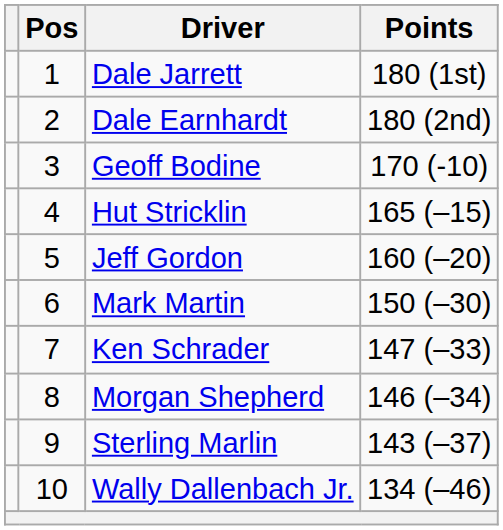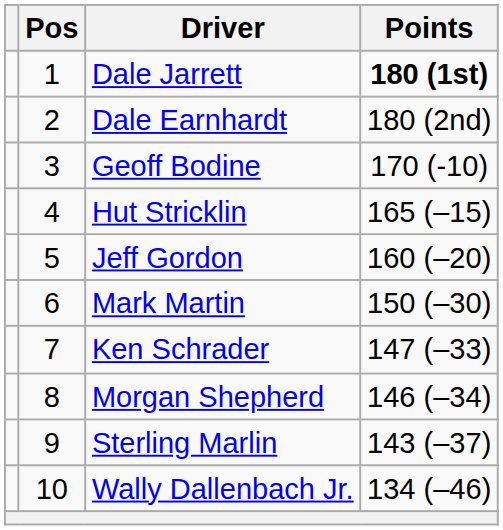Dale Jarrett | Points: normal -> bold
